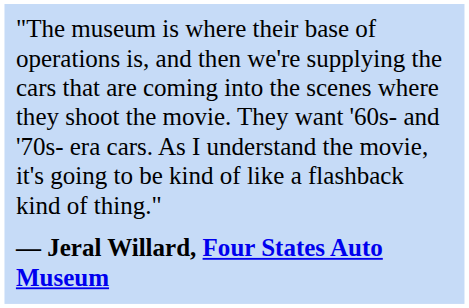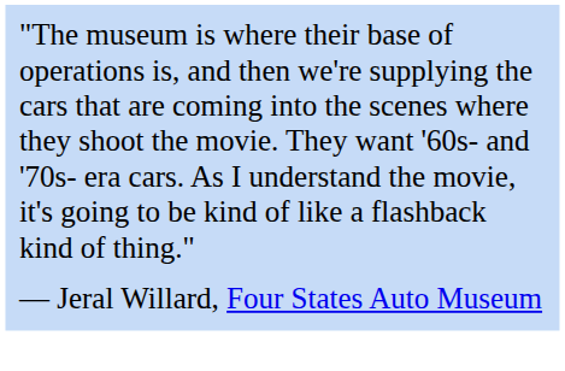row 2 | column 1: bold -> normal
